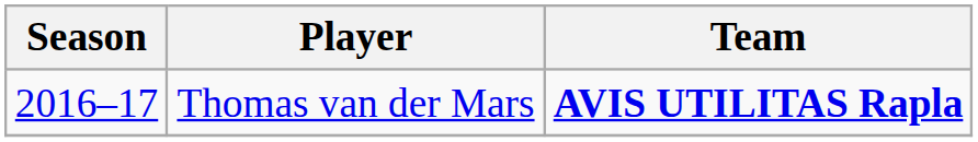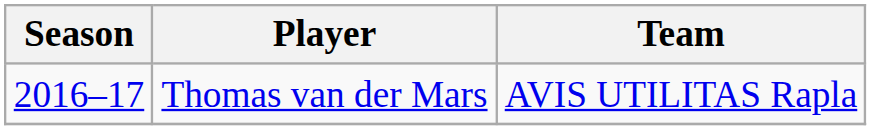Thomas van der Mars | Team: bold -> normal
